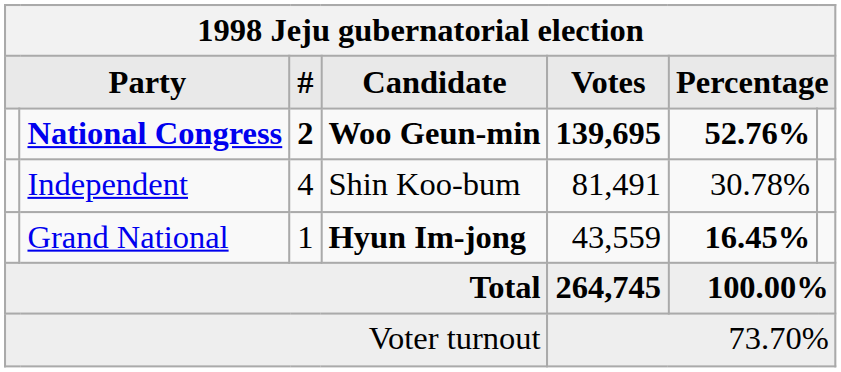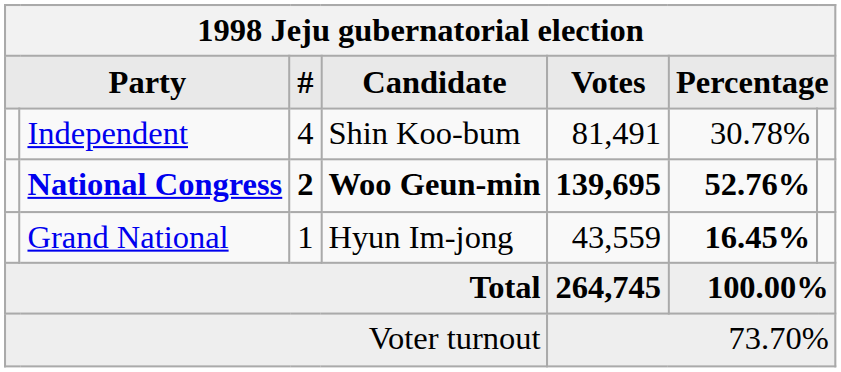rows swapped: National Congress <-> Independent
Grand National | Candidate: bold -> normal
